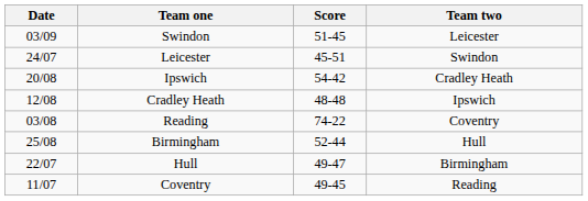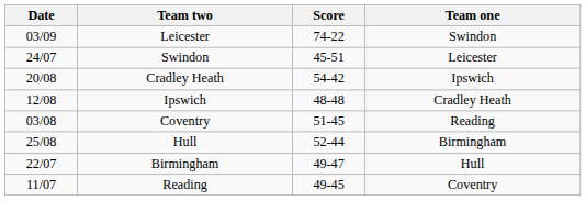columns swapped: Team one <-> Team two
row 2 | Score: 51-45 -> 74-22
row 6 | Score: 74-22 -> 51-45
